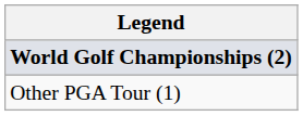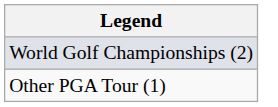row 2 | column 1: bold -> normal
